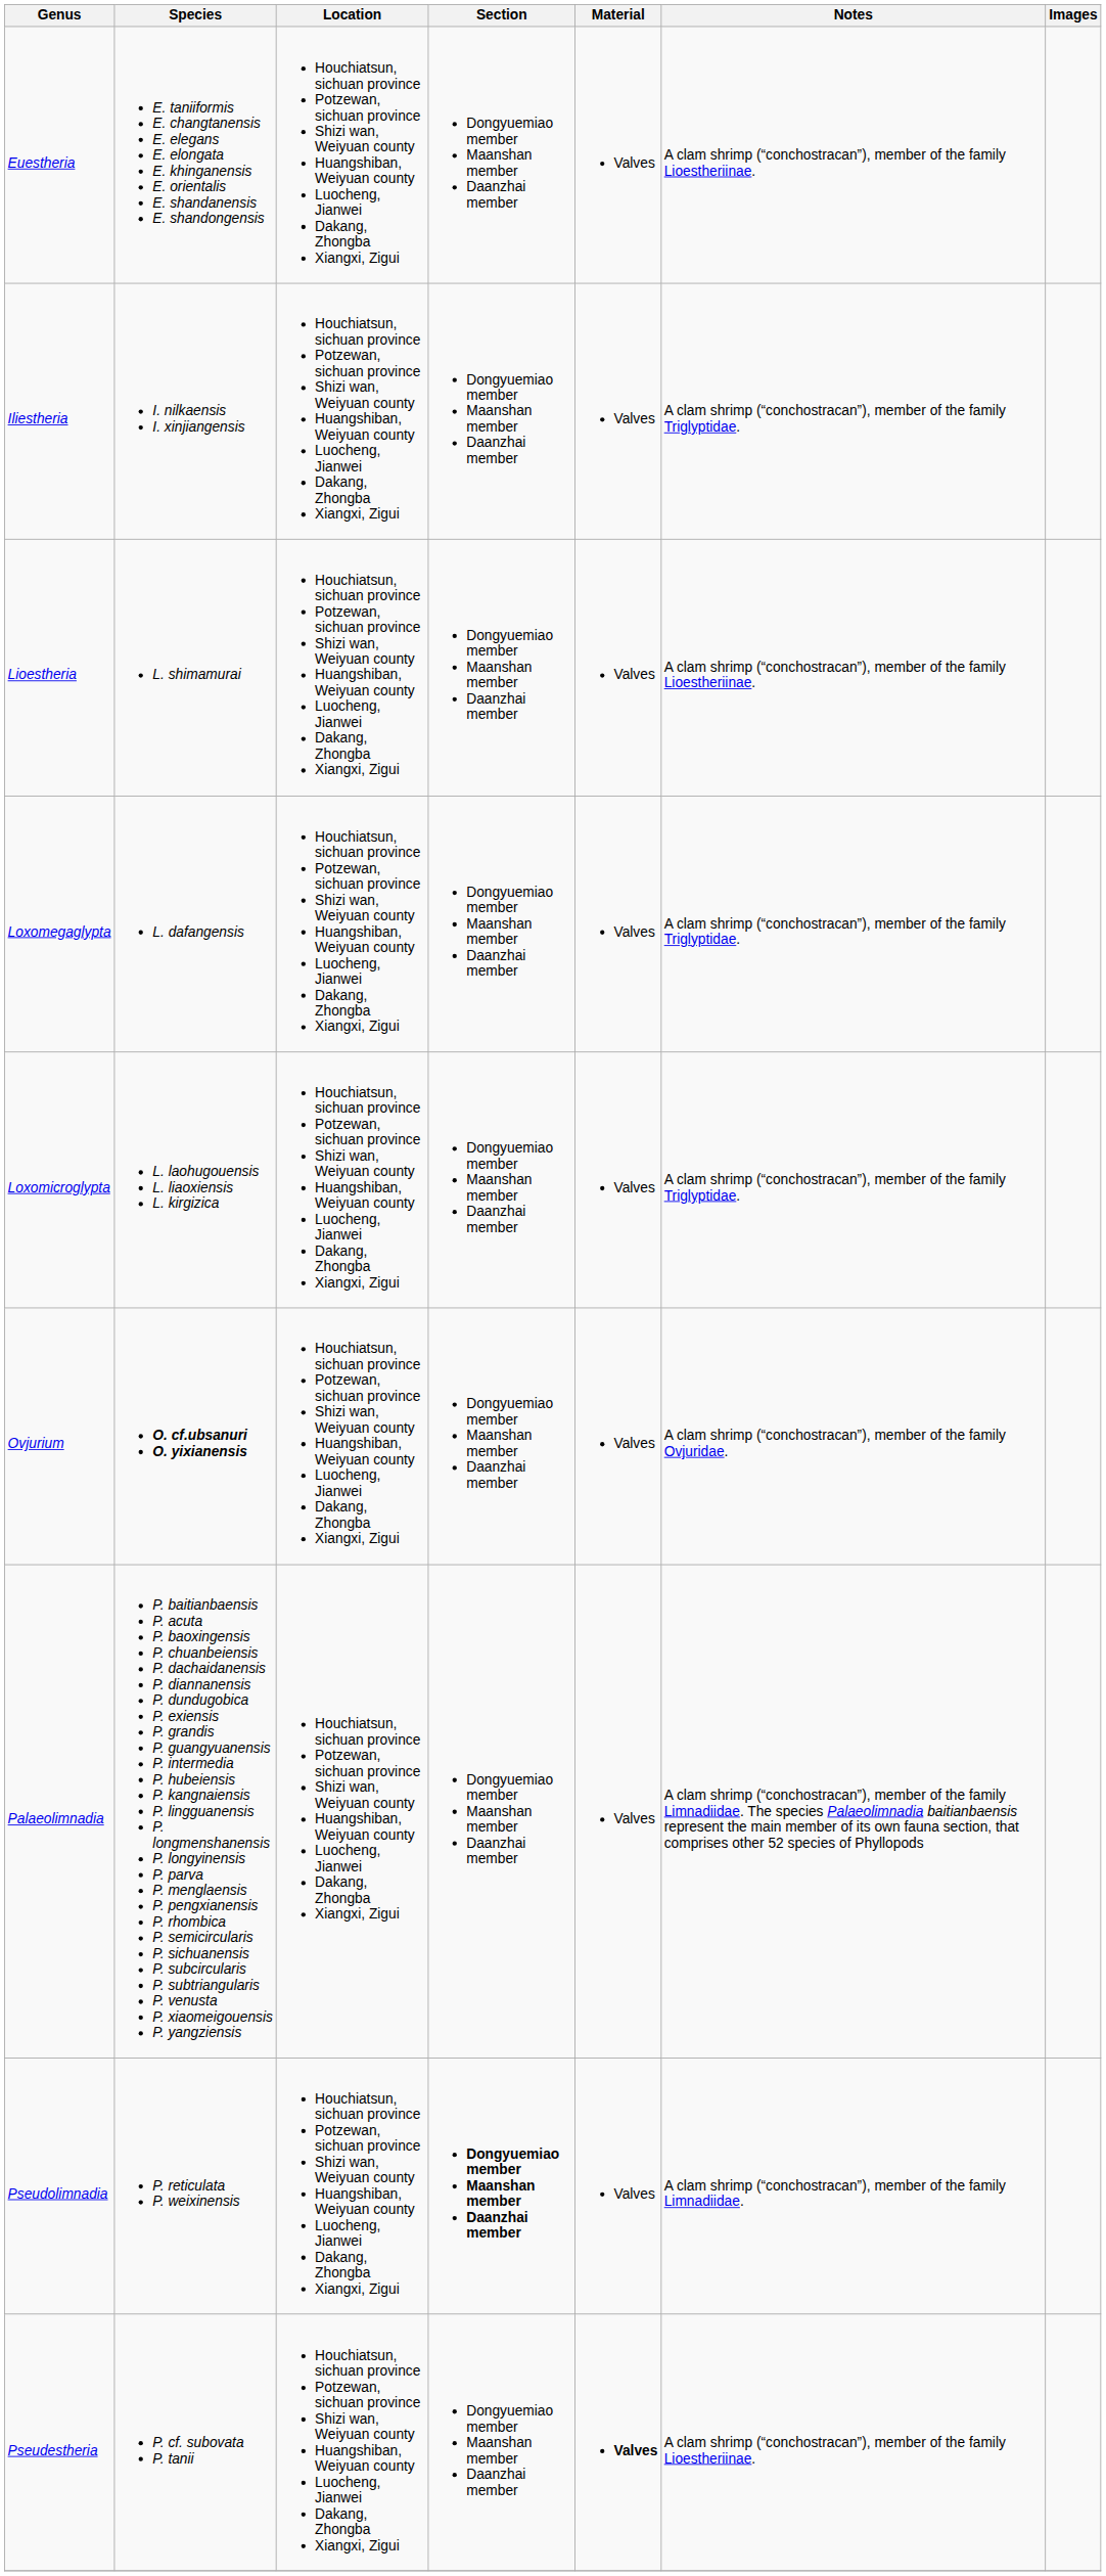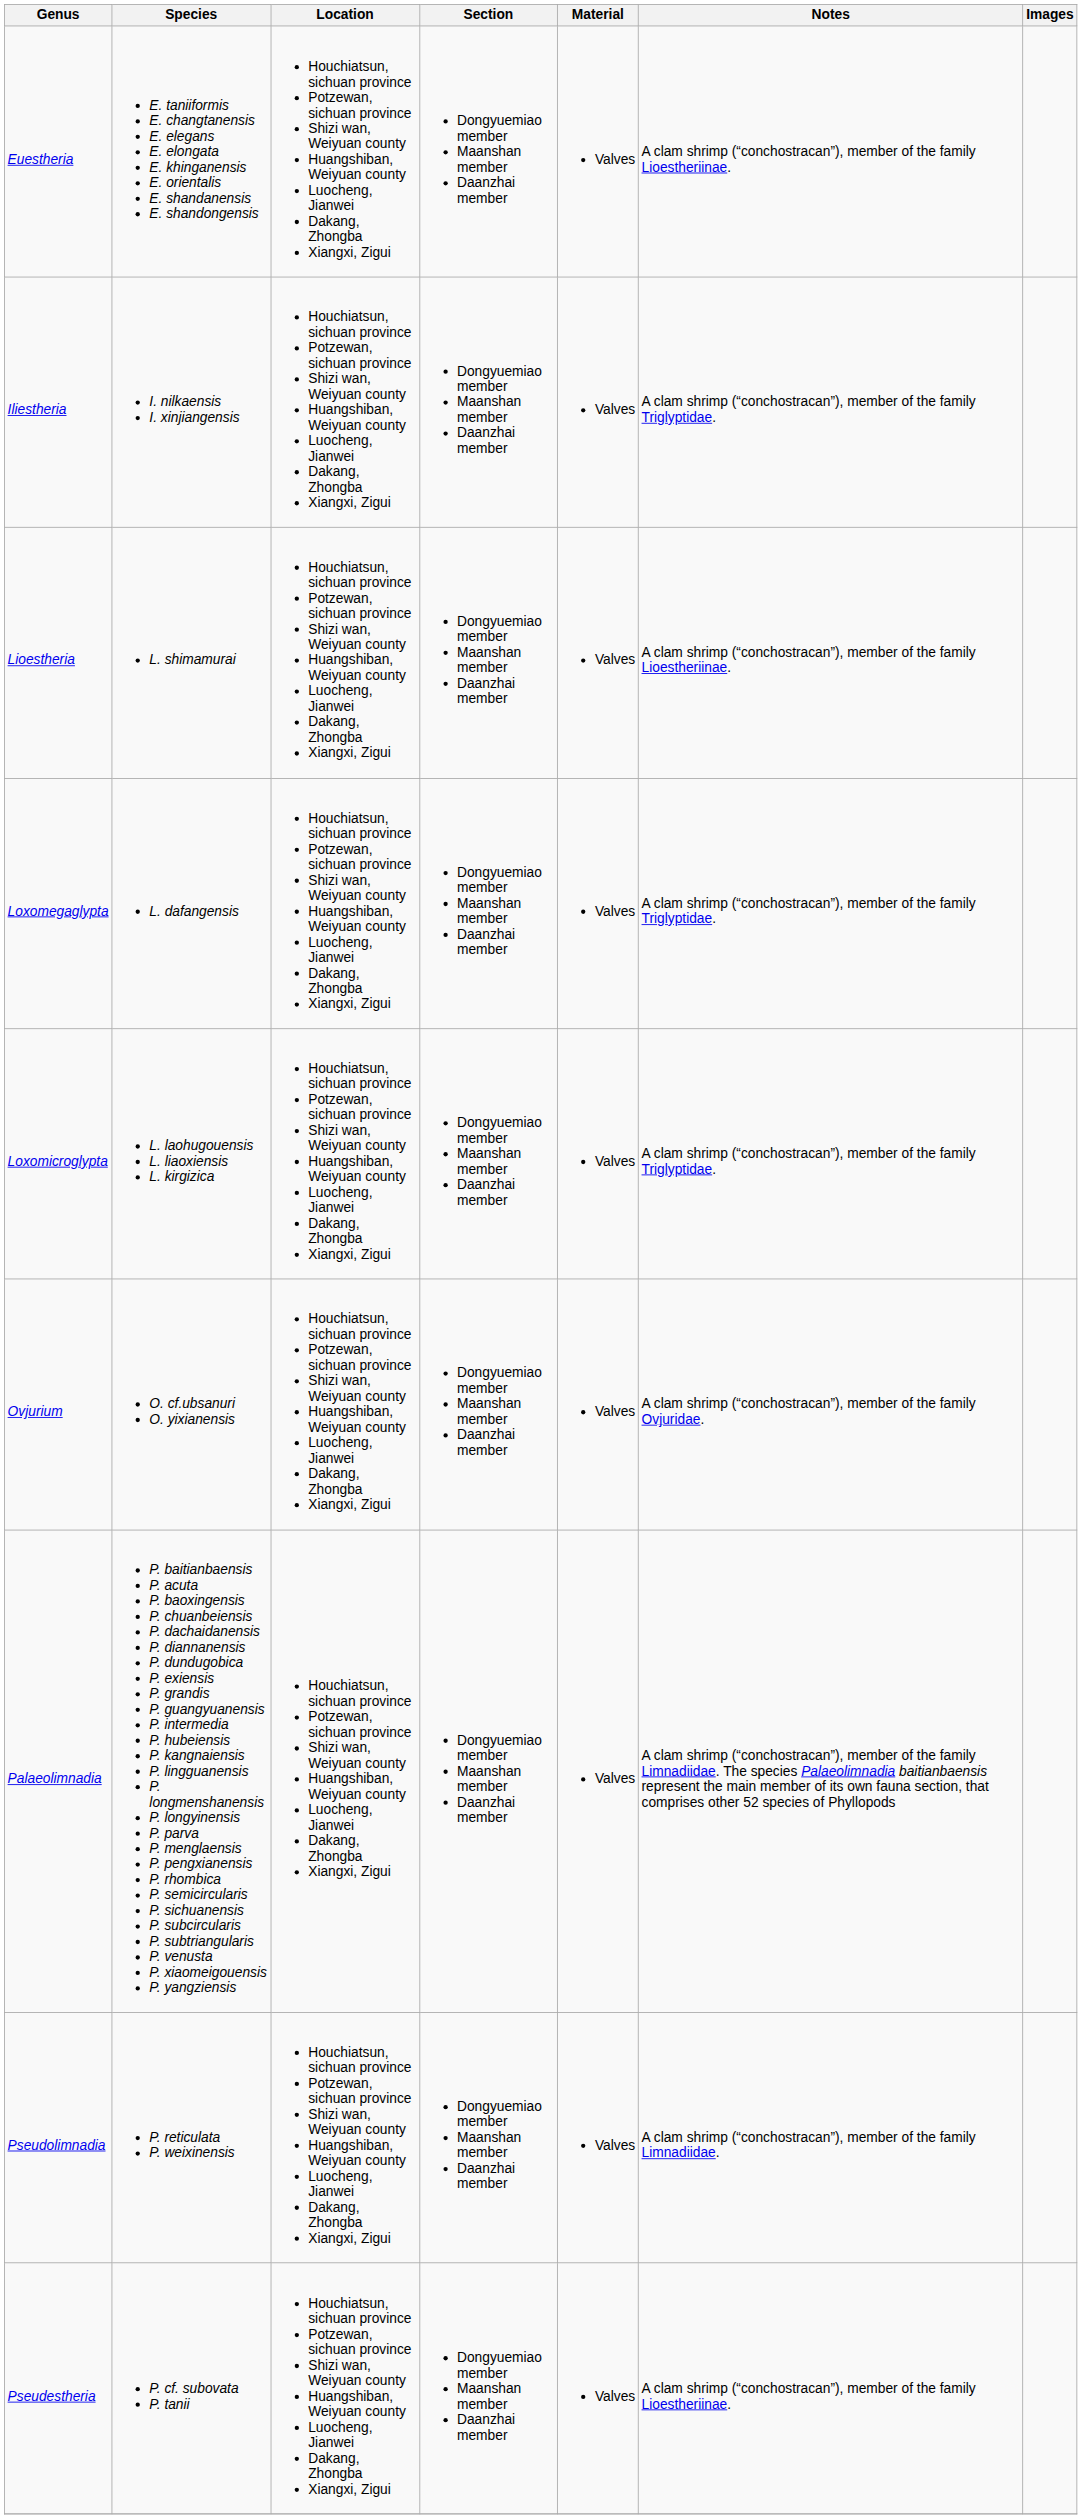Ovjurium | Species: bold -> normal
Pseudolimnadia | Section: bold -> normal
Pseudestheria | Material: bold -> normal
